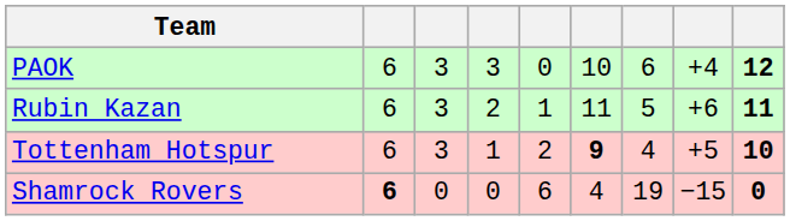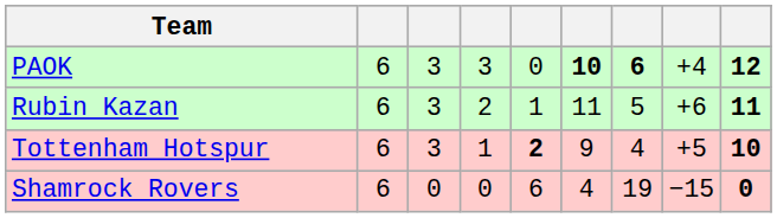PAOK | column 6: normal -> bold
PAOK | column 7: normal -> bold
Tottenham Hotspur | column 5: normal -> bold
Tottenham Hotspur | column 6: bold -> normal
Shamrock Rovers | column 2: bold -> normal
